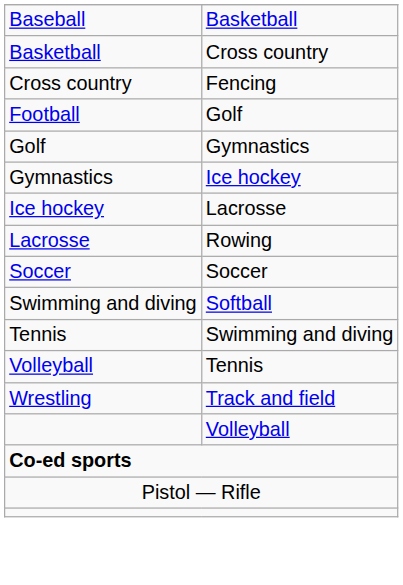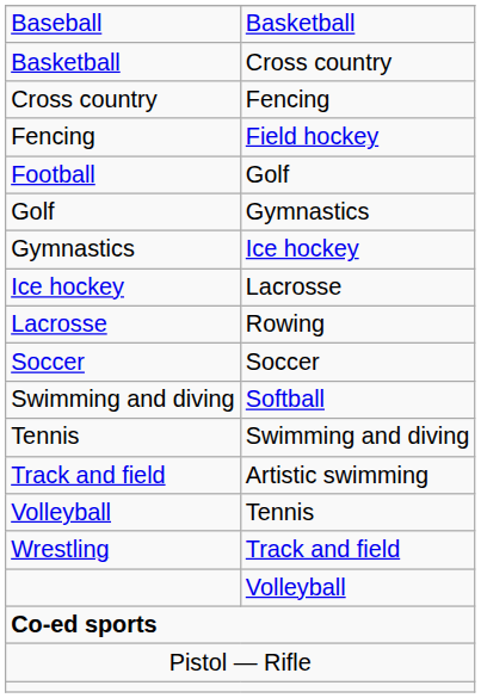+ row: Fencing | Field hockey
+ row: Track and field | Artistic swimming
